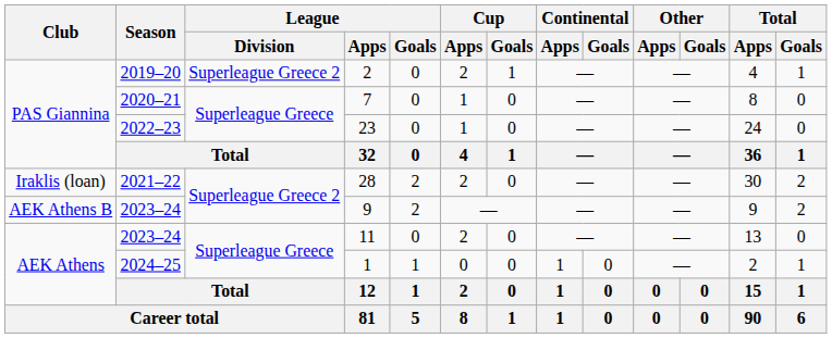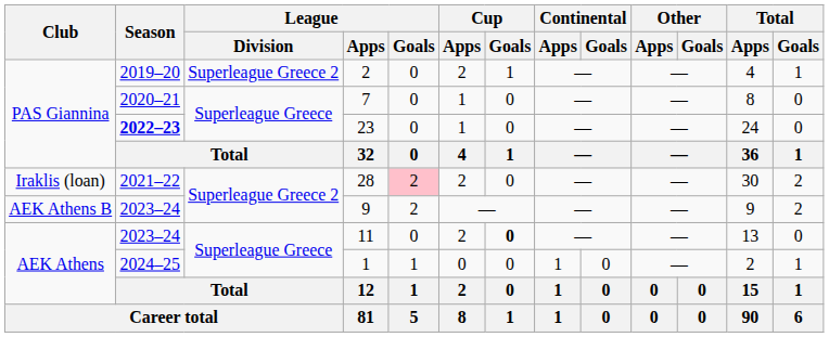23 | Season: normal -> bold
28 | League / Goals: no background -> pink background
11 | Cup / Goals: normal -> bold
